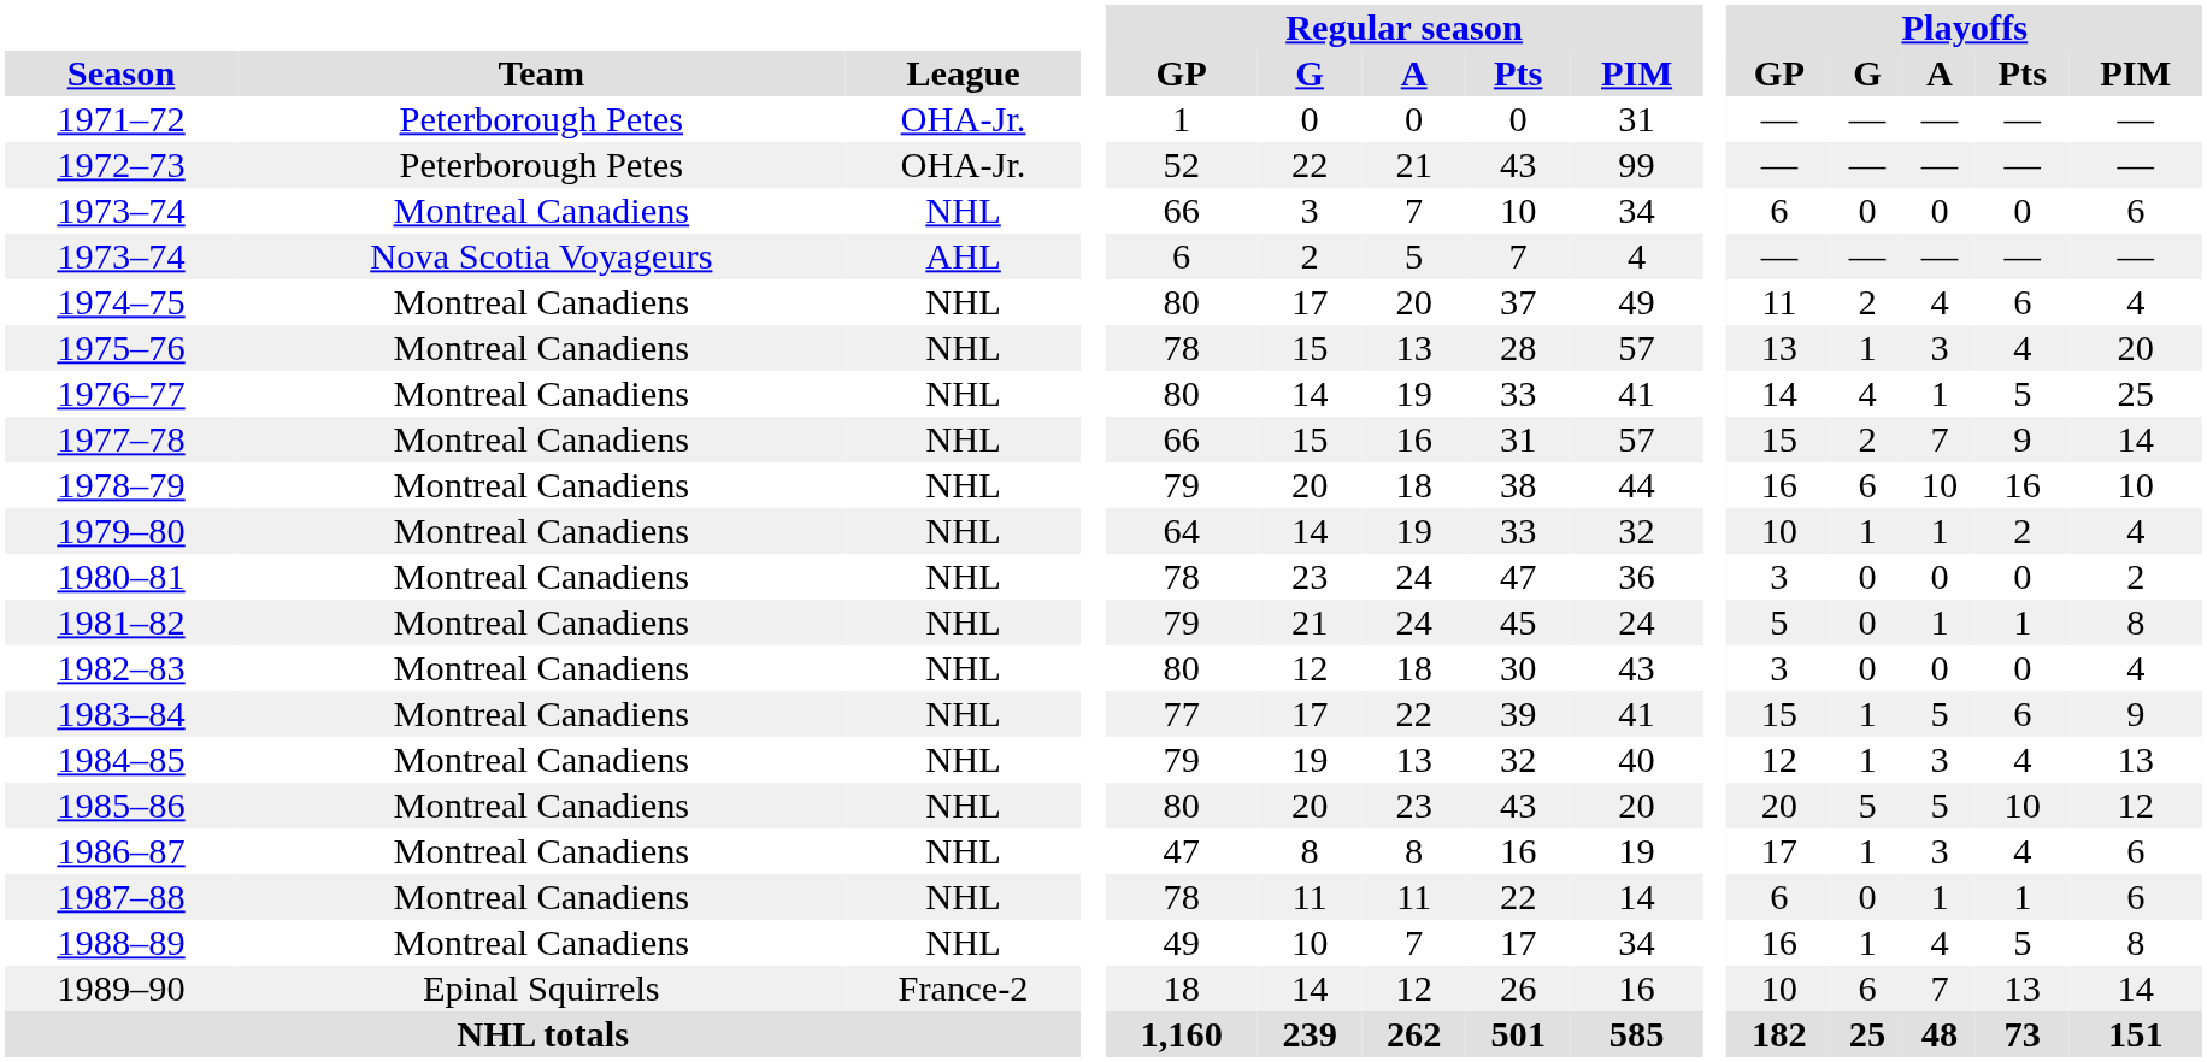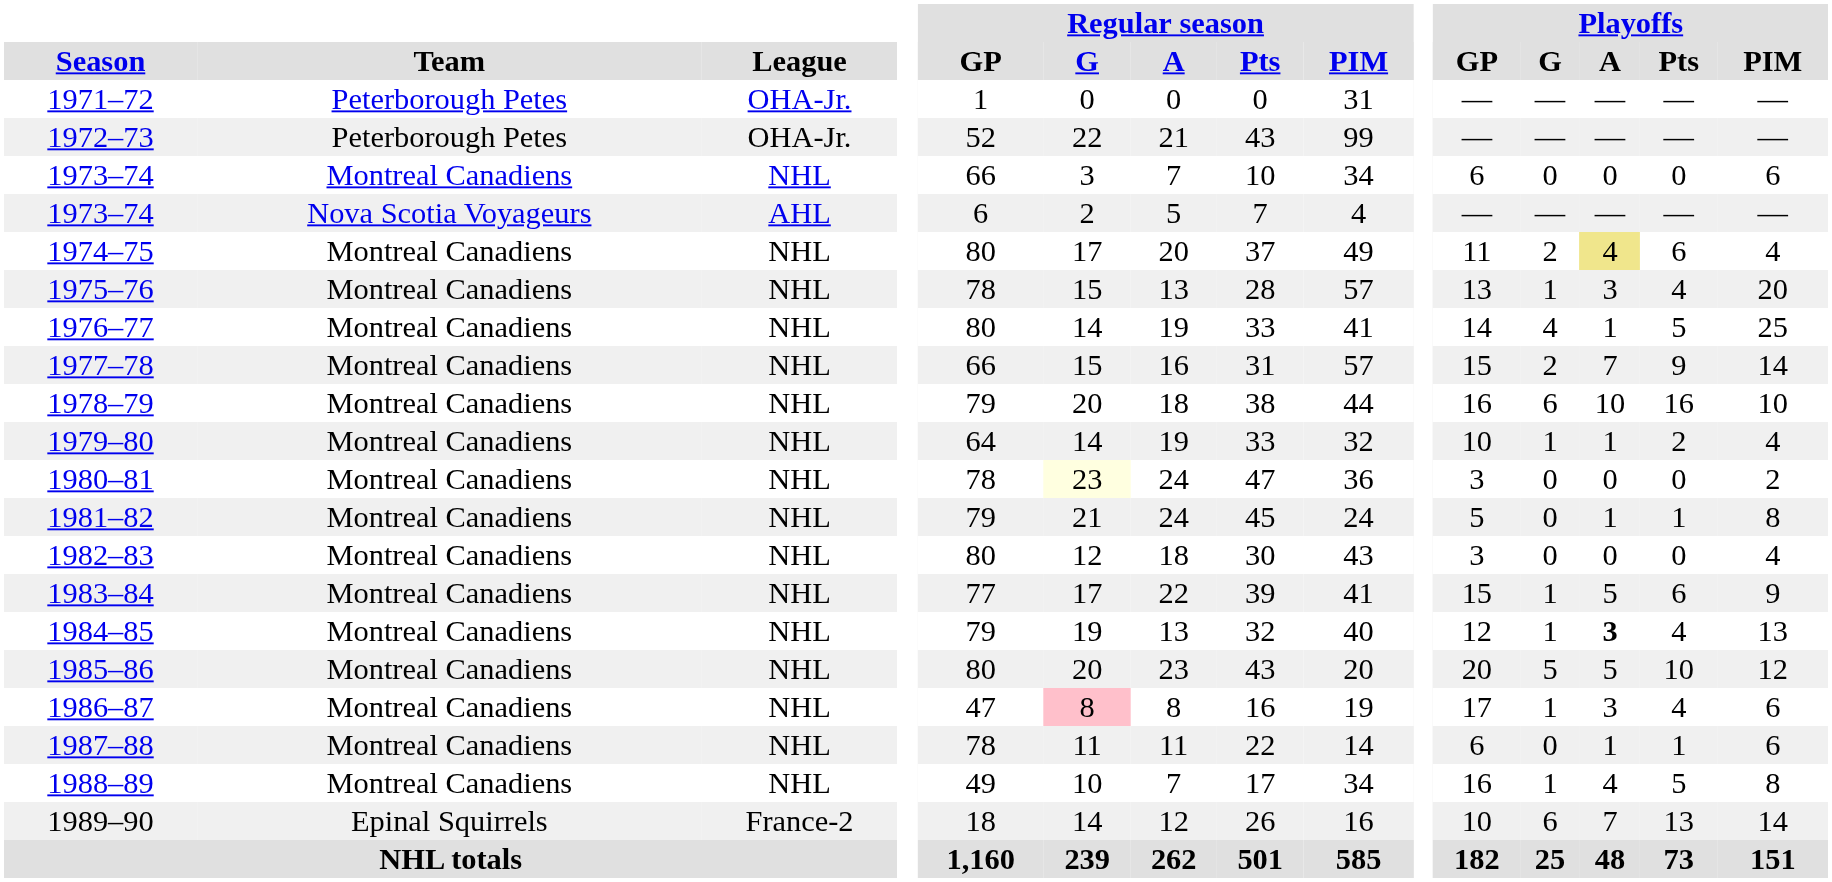1974–75 | Playoffs / A: no background -> khaki background
1980–81 | Regular season / G: no background -> lightyellow background
1984–85 | Playoffs / A: normal -> bold
1986–87 | Regular season / G: no background -> pink background
